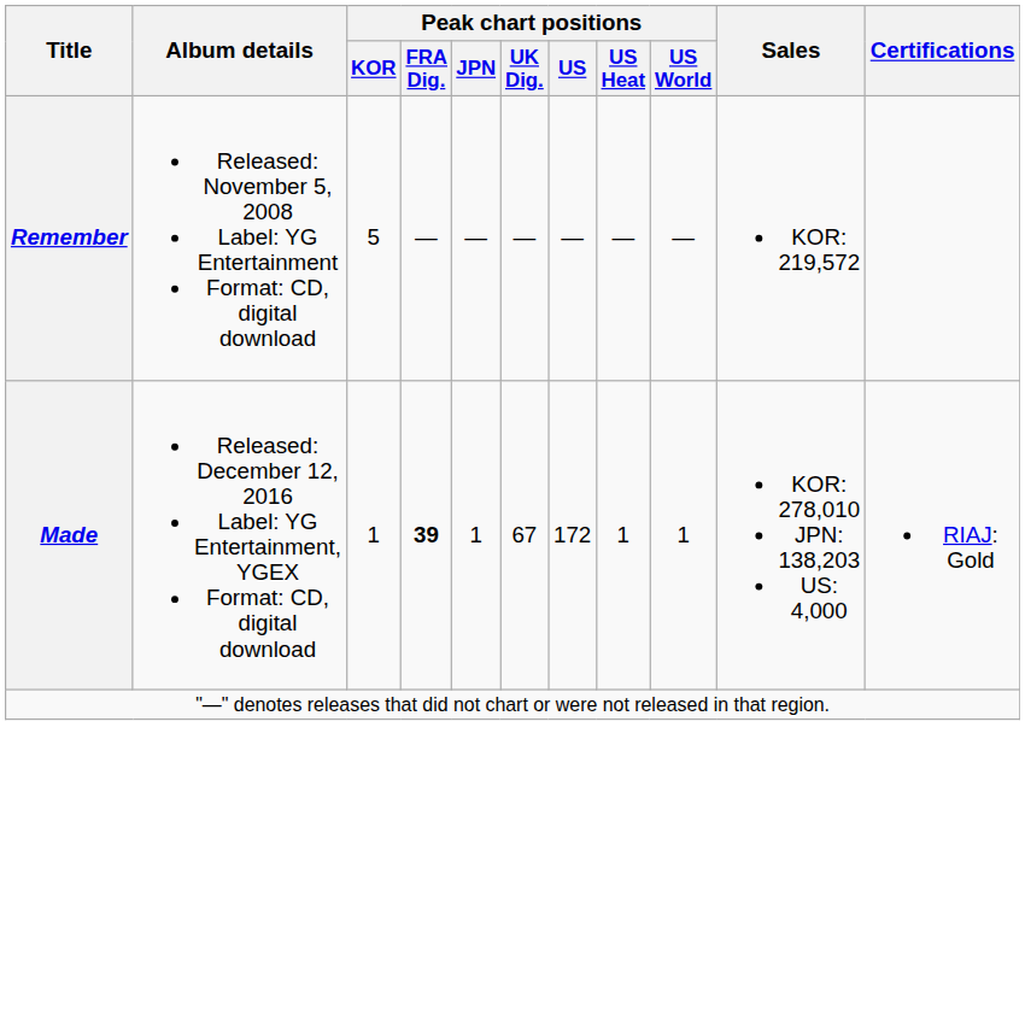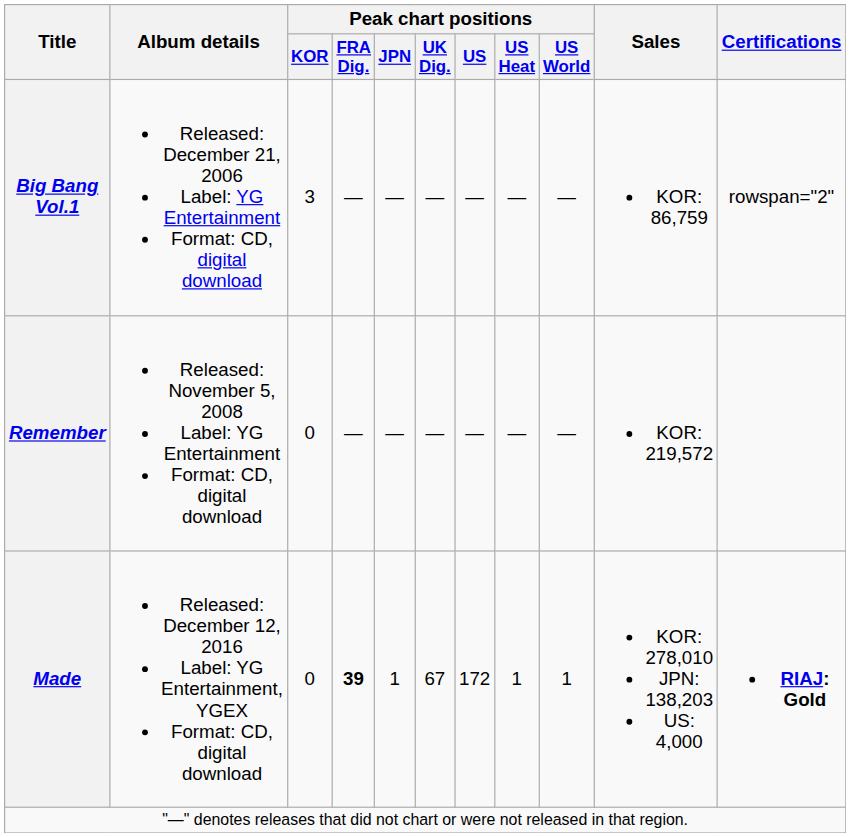+ row: Big Bang Vol.1 | Released: December 21, 2006 Label: YG Entertainment Format: CD, digital download | 3 | — | — | — | — | — | — | KOR: 86,759 | rowspan="2"
Remember | Peak chart positions / KOR: 5 -> 0
Made | Peak chart positions / KOR: 1 -> 0
Made | Certifications: normal -> bold
